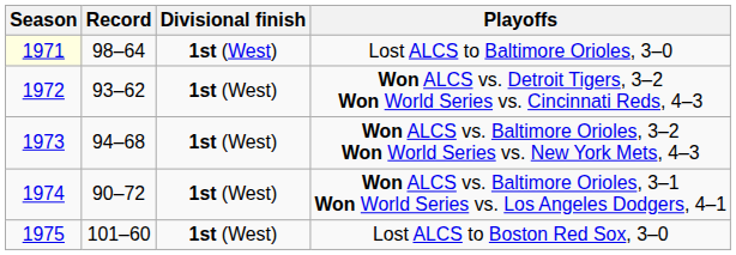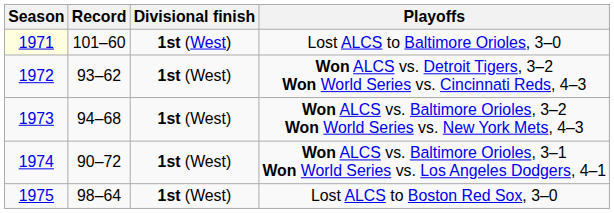Lost ALCS to Baltimore Orioles, 3–0 | Record: 98–64 -> 101–60
Lost ALCS to Boston Red Sox, 3–0 | Record: 101–60 -> 98–64
